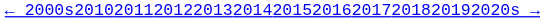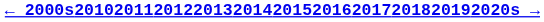row 1 | column 1: normal -> bold
